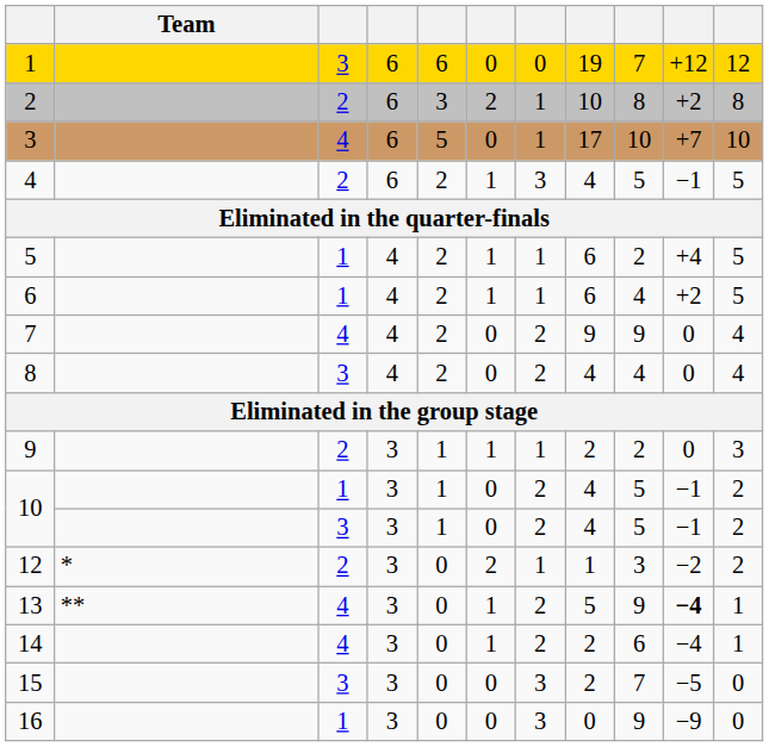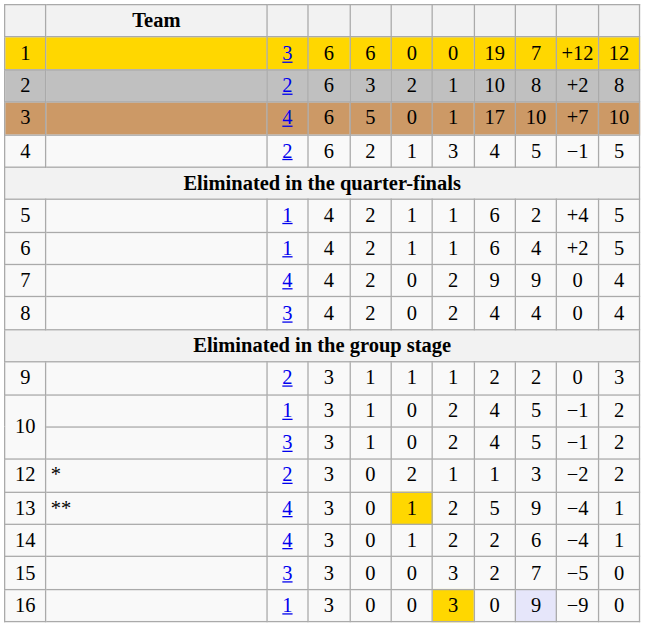13 | column 6: no background -> gold background
13 | column 10: bold -> normal
16 | column 7: no background -> gold background
16 | column 9: no background -> lavender background
